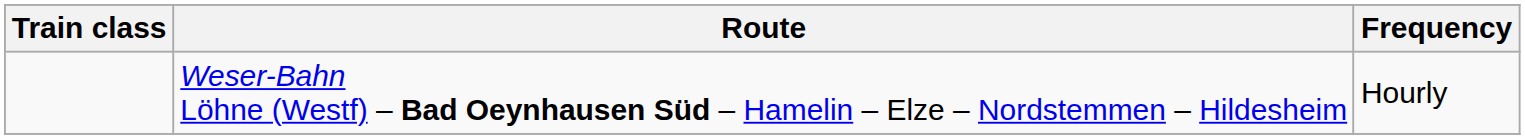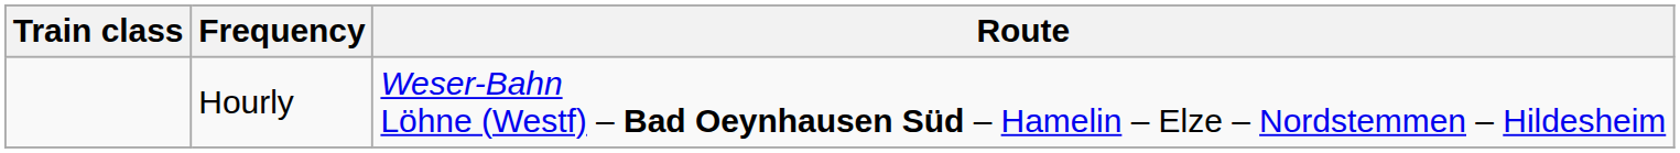columns swapped: Route <-> Frequency
